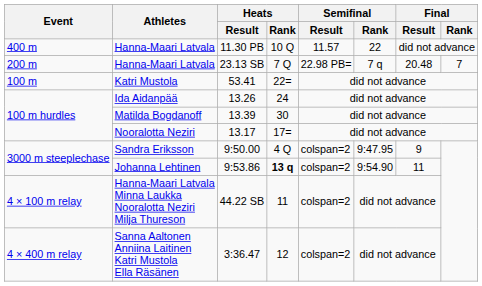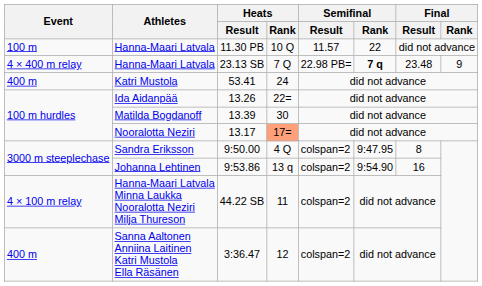Hanna-Maari Latvala / 11.30 PB | Event: 400 m -> 100 m
Hanna-Maari Latvala / 23.13 SB | Event: 200 m -> 4 × 400 m relay
Hanna-Maari Latvala / 23.13 SB | Semifinal / Rank: normal -> bold
Hanna-Maari Latvala / 23.13 SB | Final / Result: 20.48 -> 23.48
Hanna-Maari Latvala / 23.13 SB | Final / Rank: 7 -> 9
Katri Mustola | Event: 100 m -> 400 m
Katri Mustola | Heats / Rank: 22= -> 24
Ida Aidanpää | Heats / Rank: 24 -> 22=
Nooralotta Neziri | Heats / Rank: no background -> lightsalmon background
Sandra Eriksson | Final / Result: 9 -> 8
Johanna Lehtinen | Heats / Rank: bold -> normal
Johanna Lehtinen | Final / Result: 11 -> 16
Sanna Aaltonen Anniina Laitinen Katri Mustola Ella Räsänen | Event: 4 × 400 m relay -> 400 m
